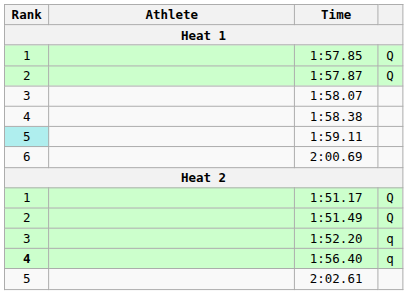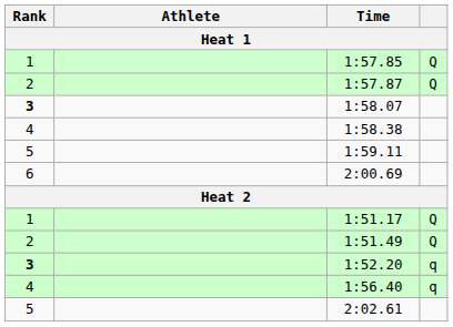1:58.07 | Rank: normal -> bold
1:59.11 | Rank: paleturquoise background -> no background
1:52.20 | Rank: normal -> bold
1:56.40 | Rank: bold -> normal
